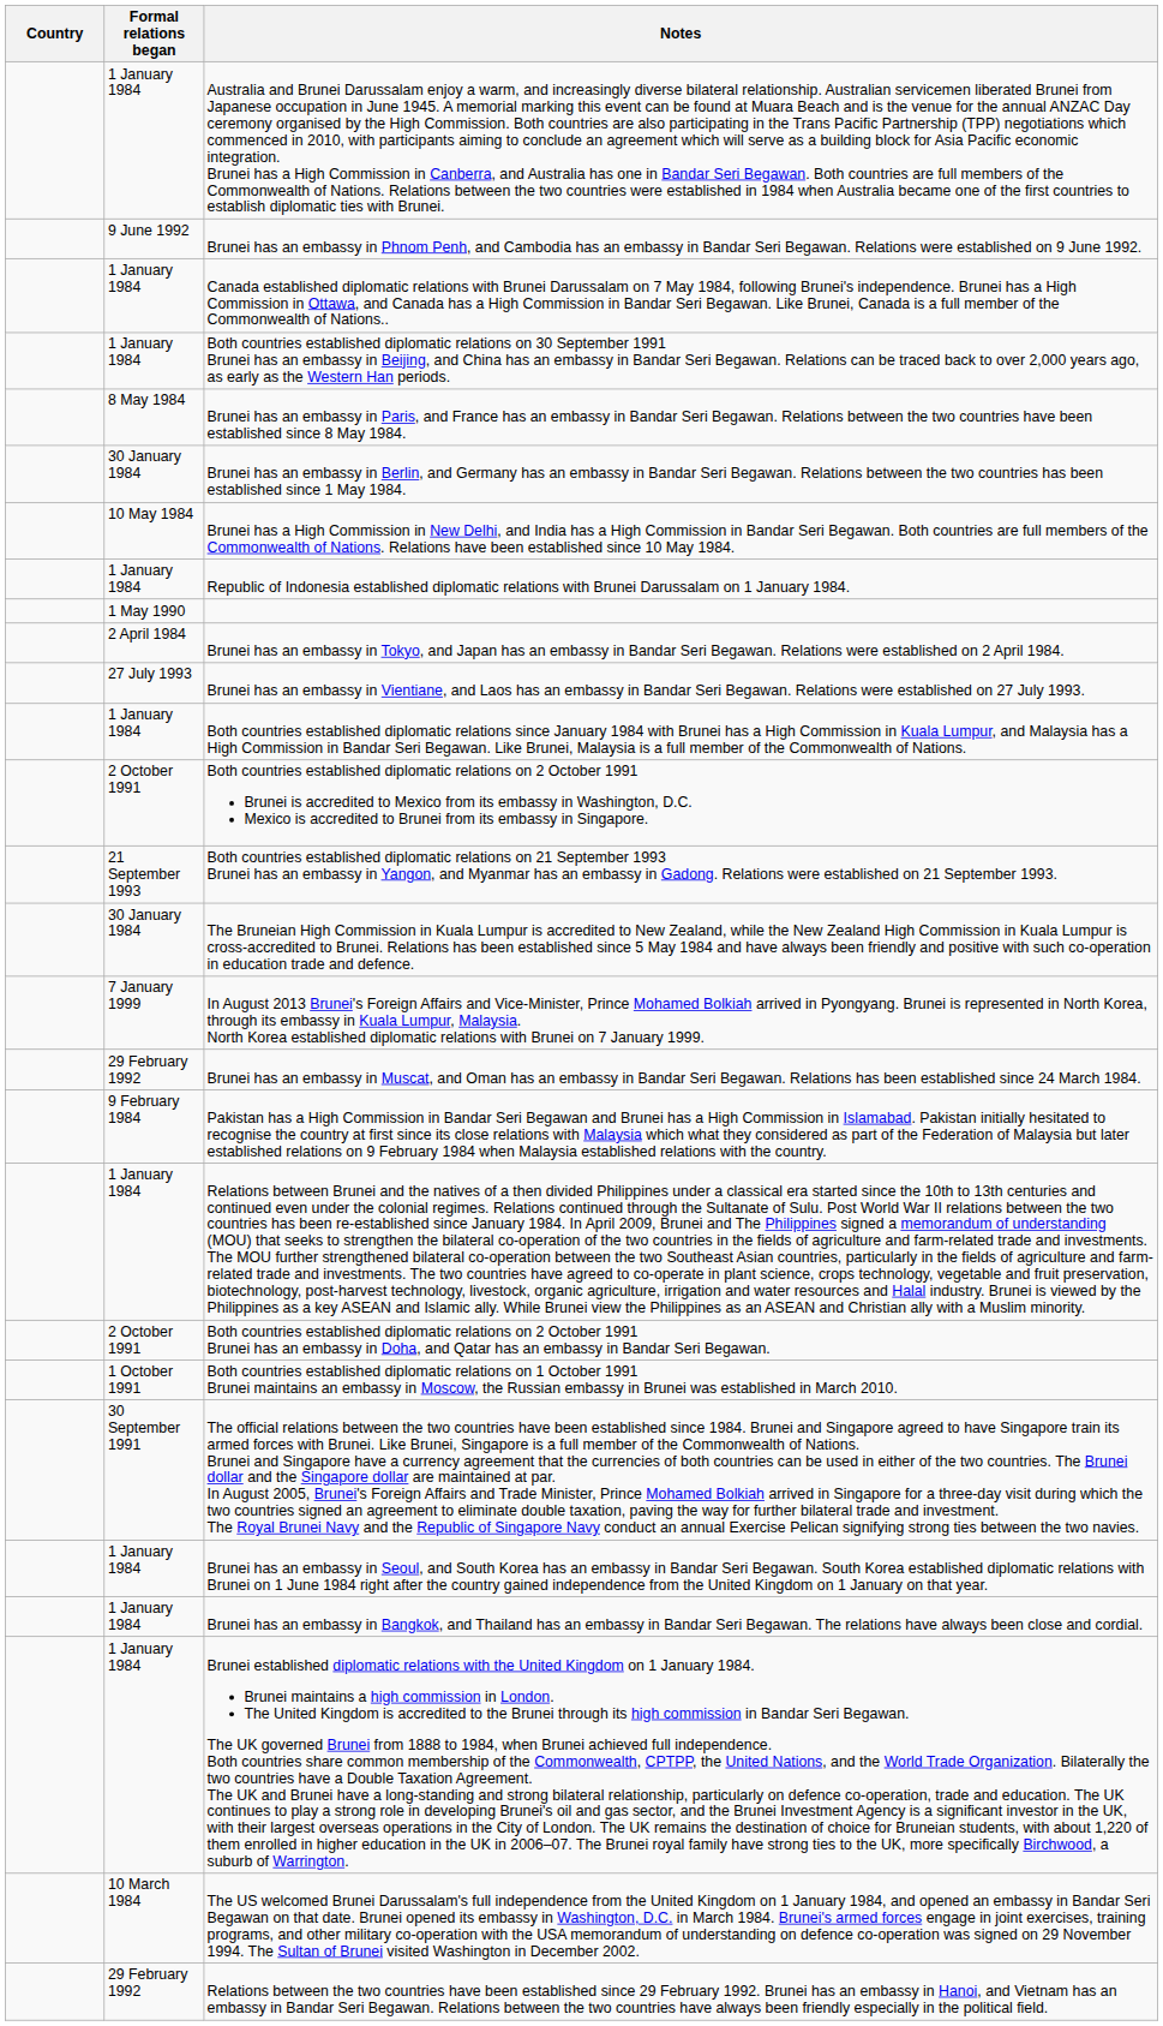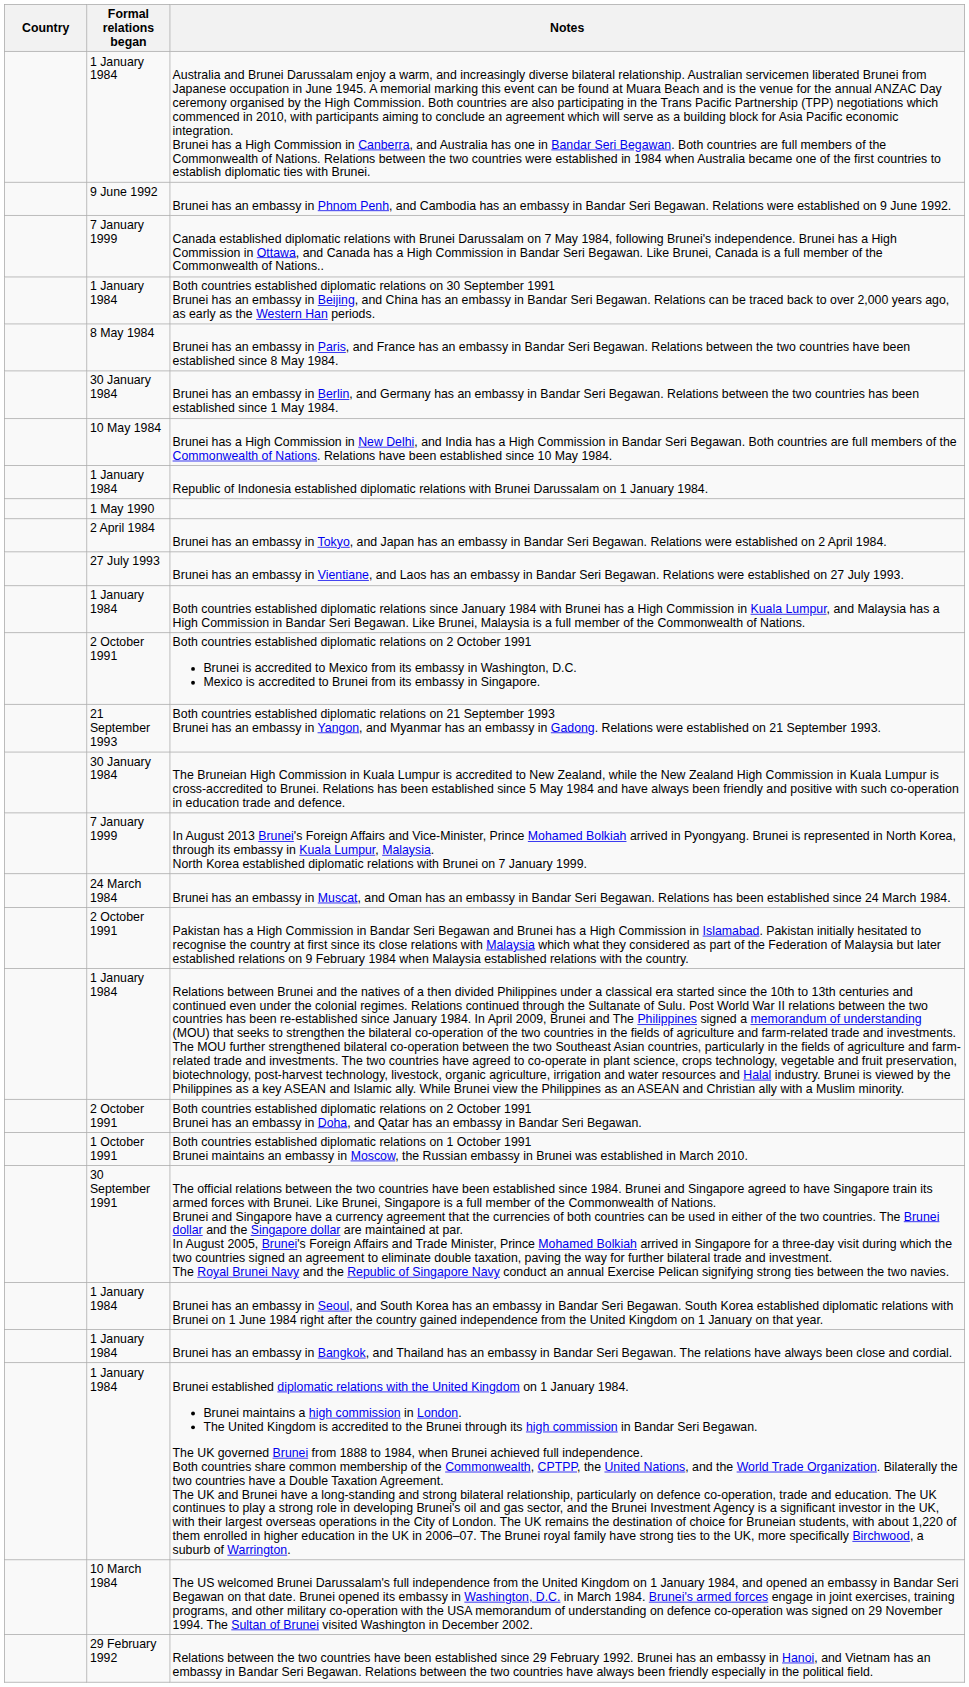row 4 | Formal relations began: 1 January 1984 -> 7 January 1999
row 18 | Formal relations began: 29 February 1992 -> 24 March 1984
row 19 | Formal relations began: 9 February 1984 -> 2 October 1991
